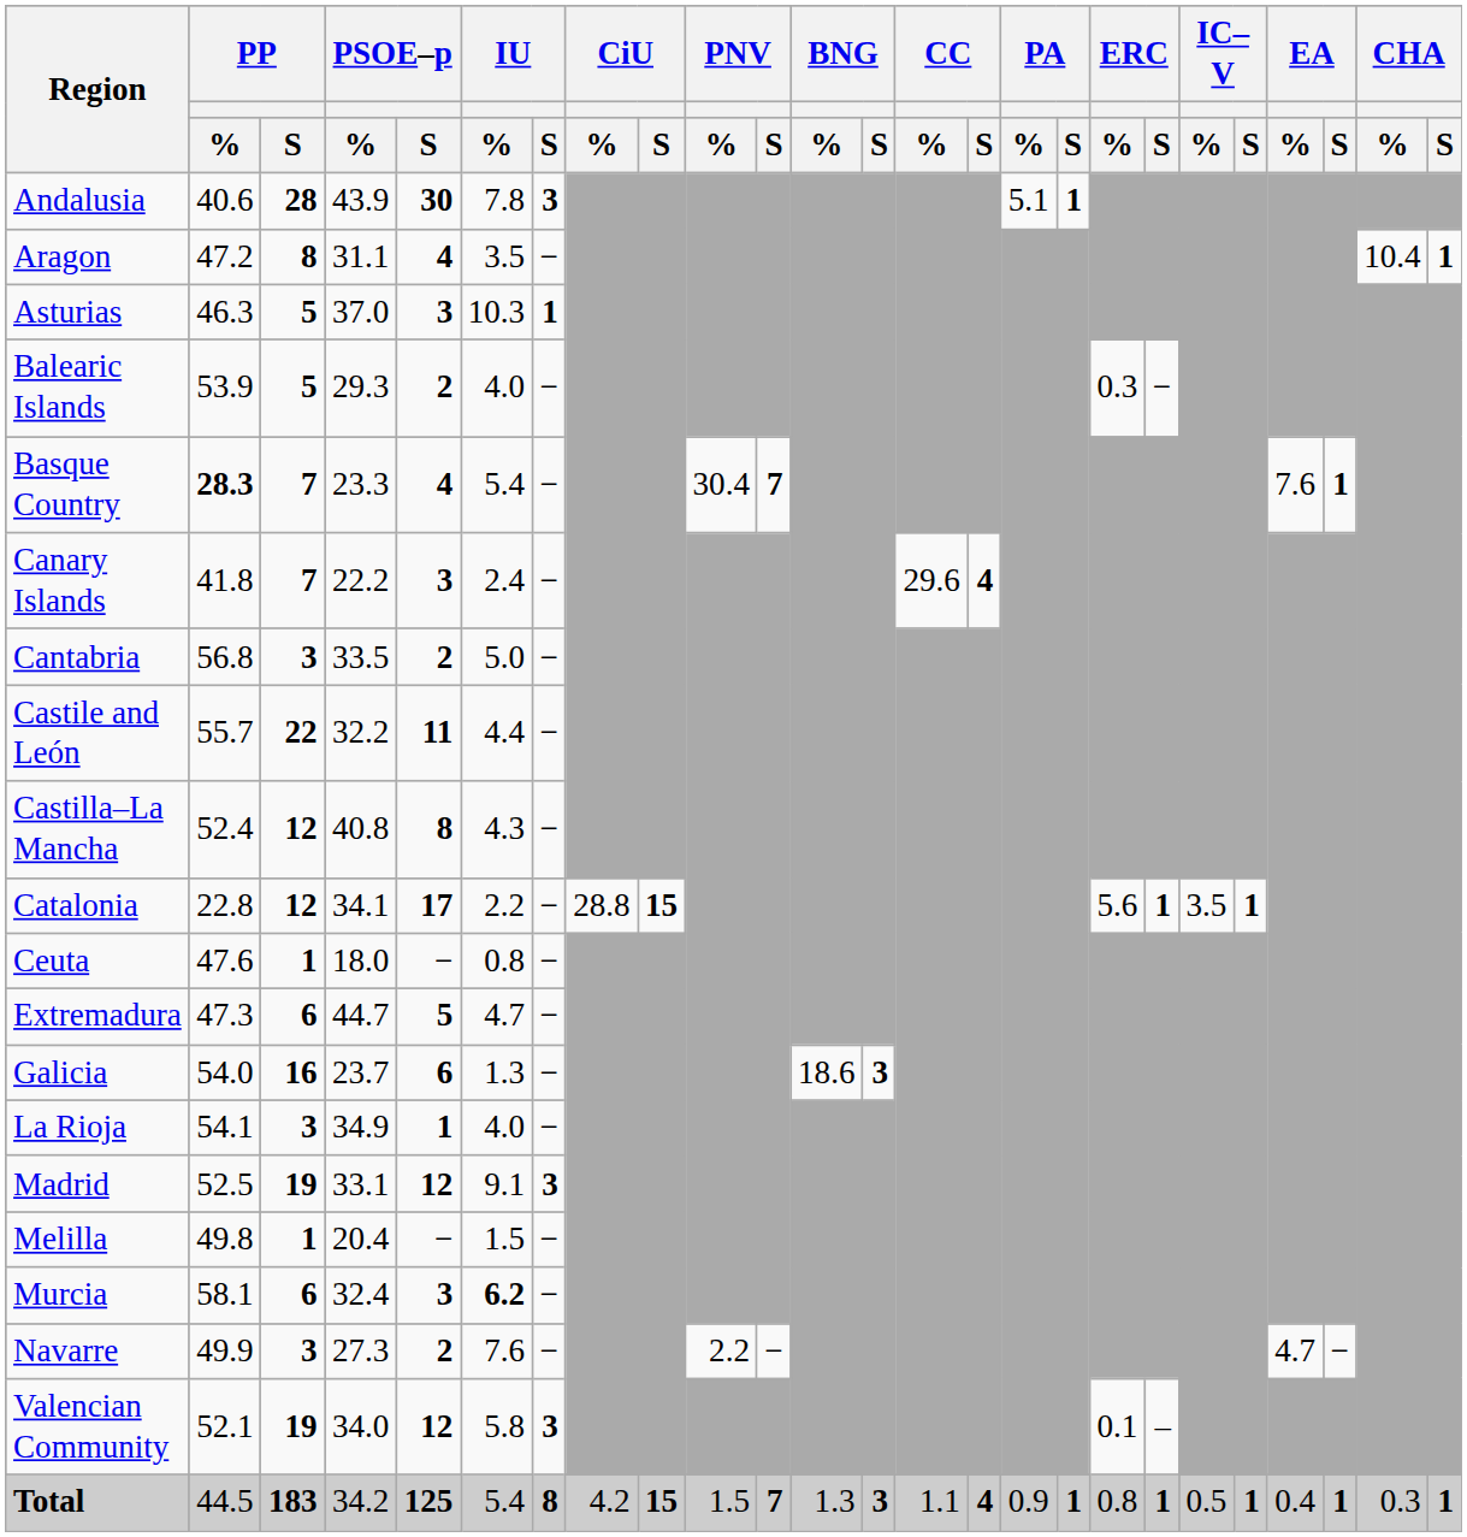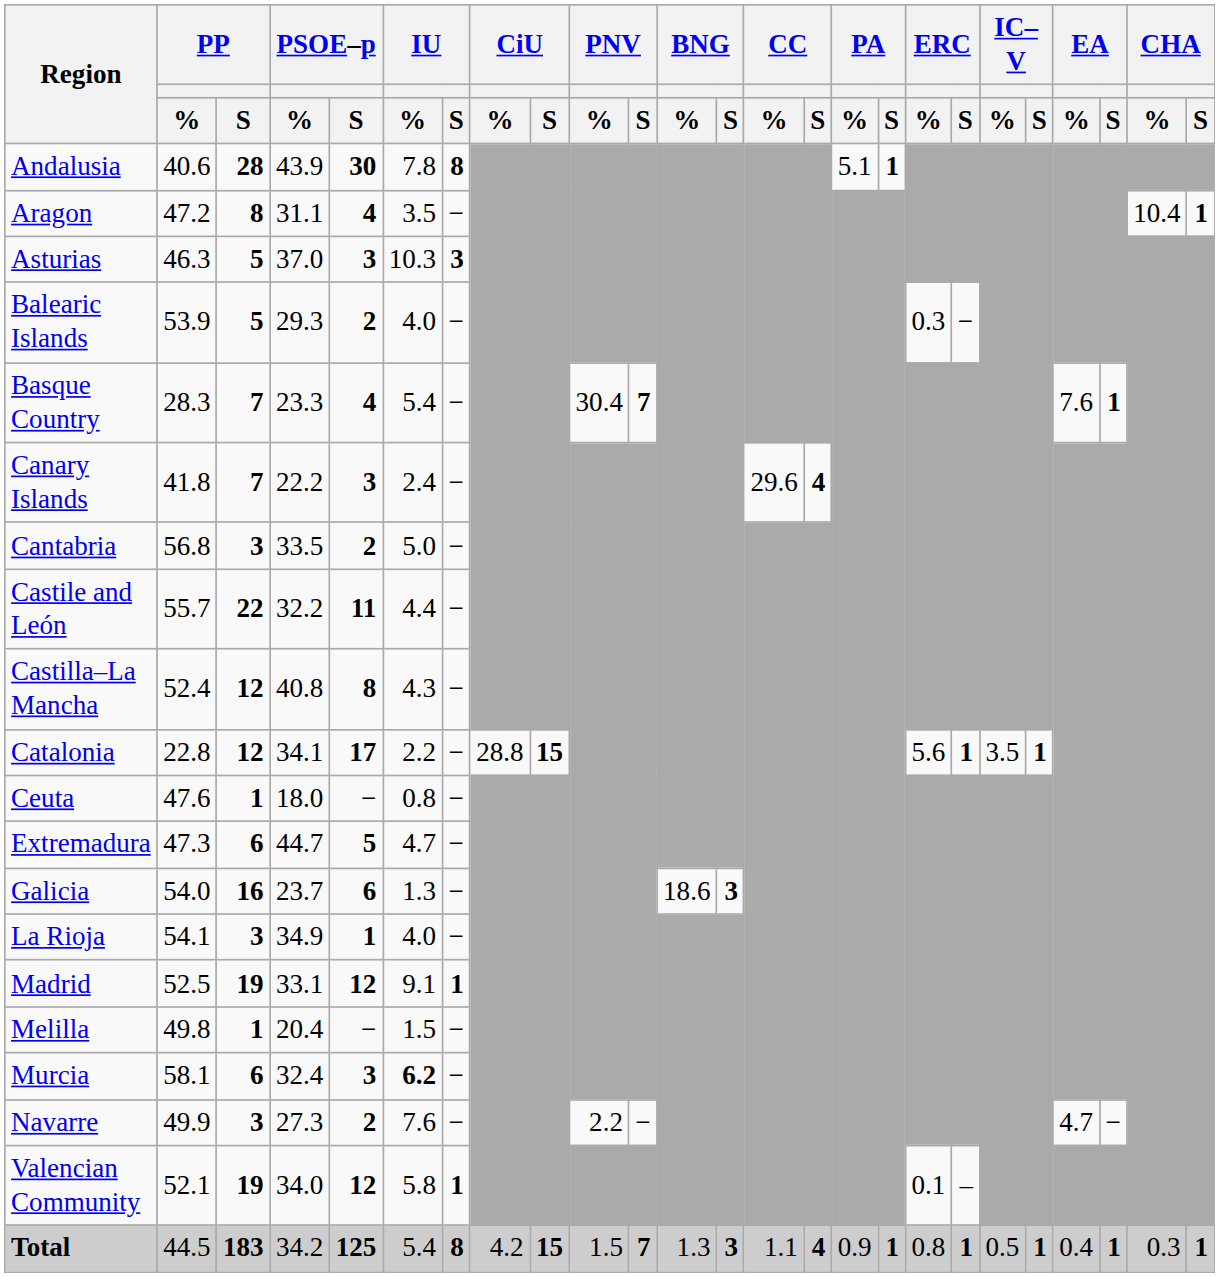Andalusia | IU / S: 3 -> 8
Asturias | IU / S: 1 -> 3
Basque Country | PP / %: bold -> normal
Madrid | IU / S: 3 -> 1
Valencian Community | IU / S: 3 -> 1
